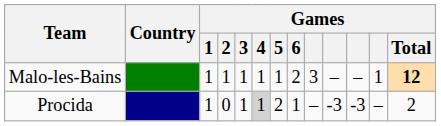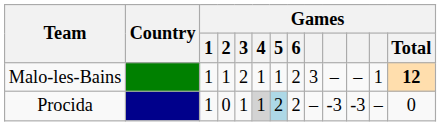Malo-les-Bains | Games / 3: 1 -> 2
Procida | Games / 5: no background -> lightblue background
Procida | Games / 6: 1 -> 2
Procida | Games / Total: 2 -> 0
